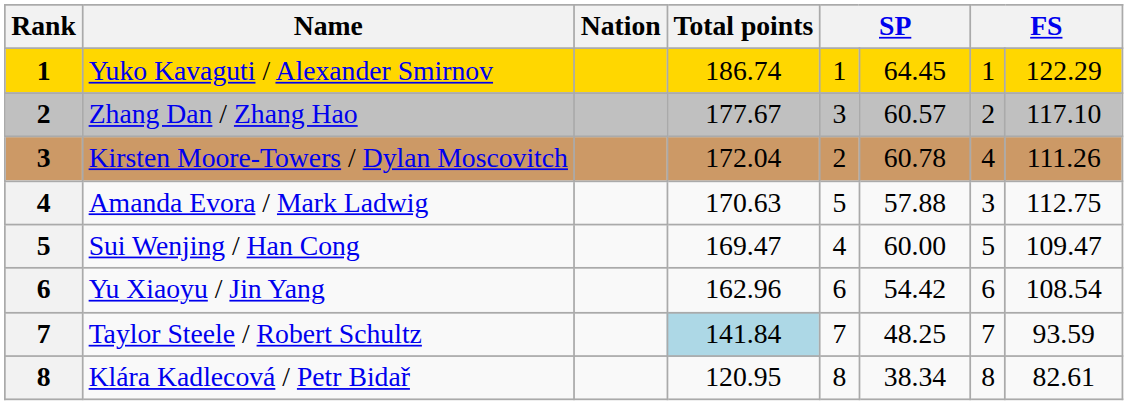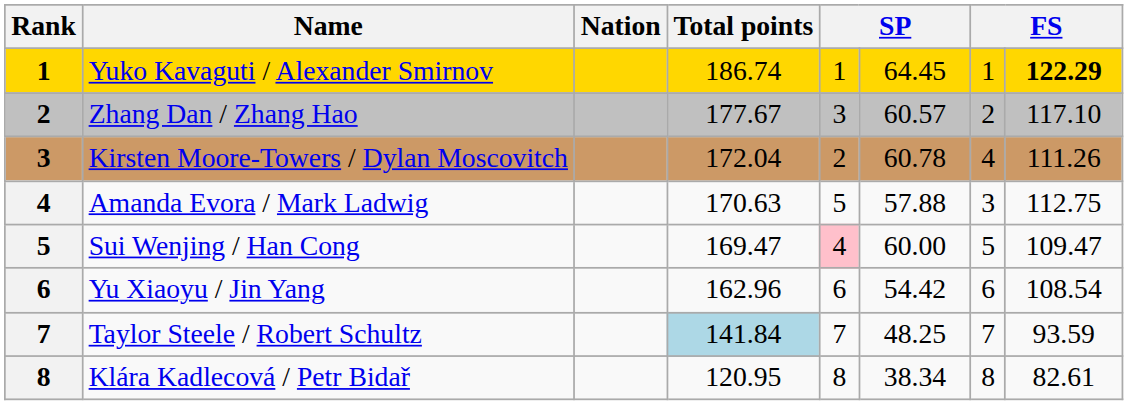Yuko Kavaguti / Alexander Smirnov | column 8: normal -> bold
Sui Wenjing / Han Cong | column 5: no background -> pink background
